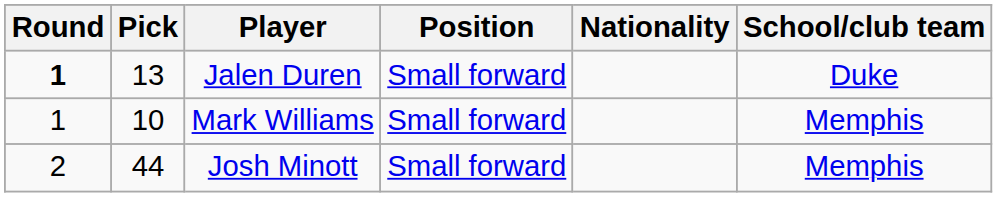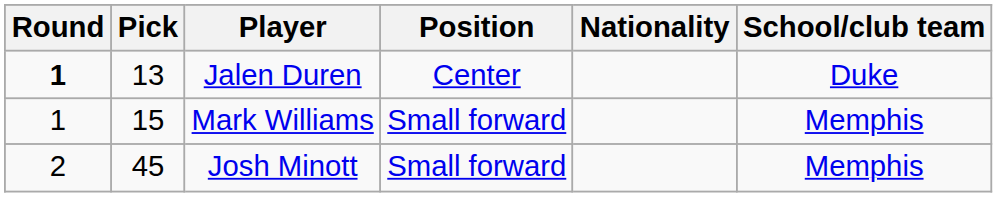Jalen Duren | Position: Small forward -> Center
Mark Williams | Pick: 10 -> 15
Josh Minott | Pick: 44 -> 45
